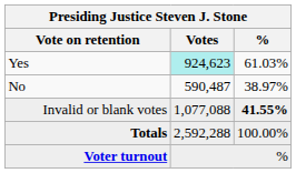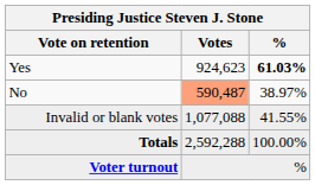Yes | Votes: paleturquoise background -> no background
Yes | %: normal -> bold
No | Votes: no background -> lightsalmon background
Invalid or blank votes | %: bold -> normal
